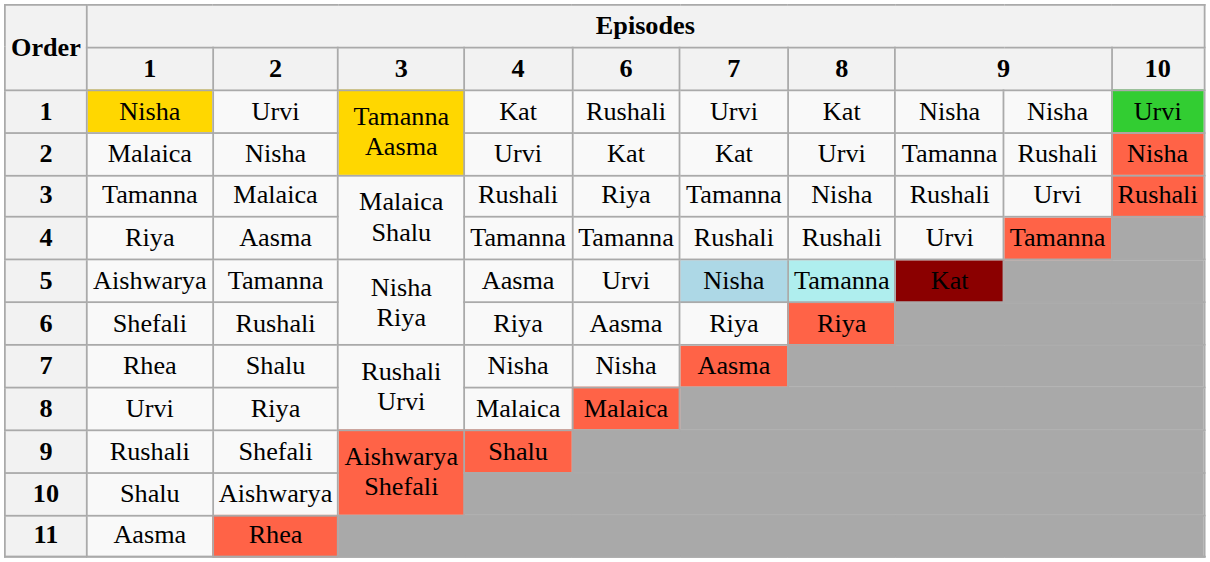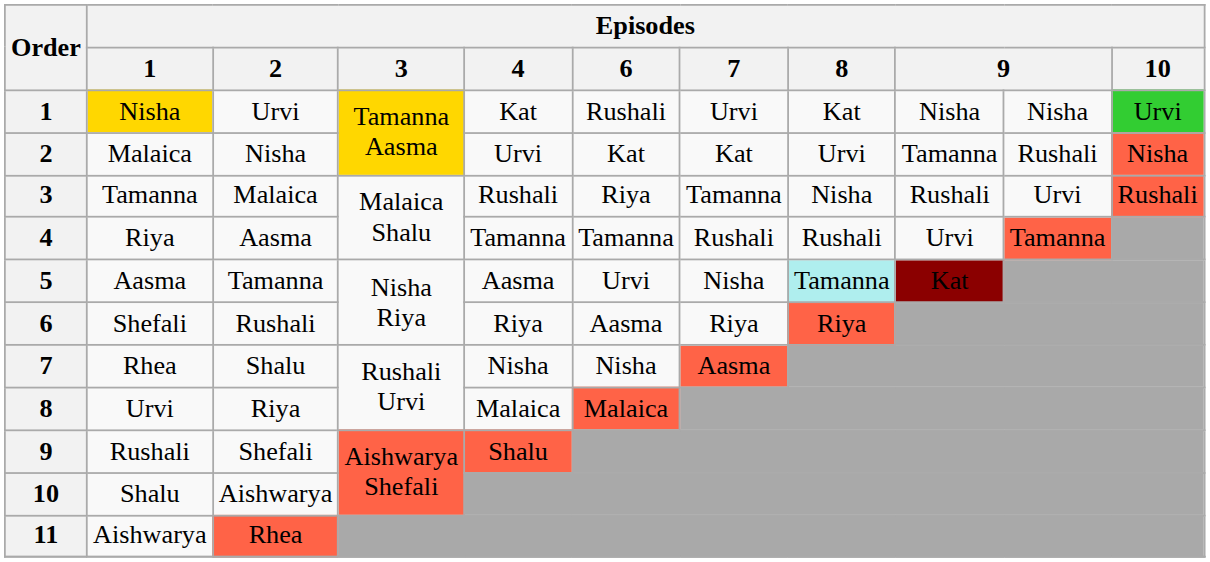5 | Episodes / 1: Aishwarya -> Aasma
5 | Episodes / 7: lightblue background -> no background
11 | Episodes / 1: Aasma -> Aishwarya
